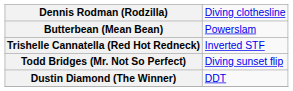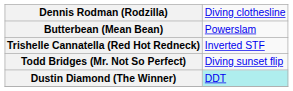Dustin Diamond (The Winner) | column 2: no background -> paleturquoise background
